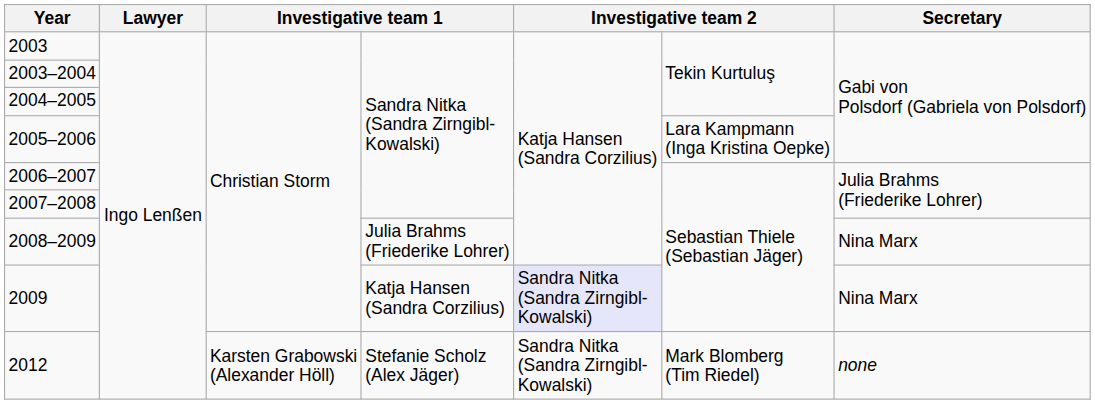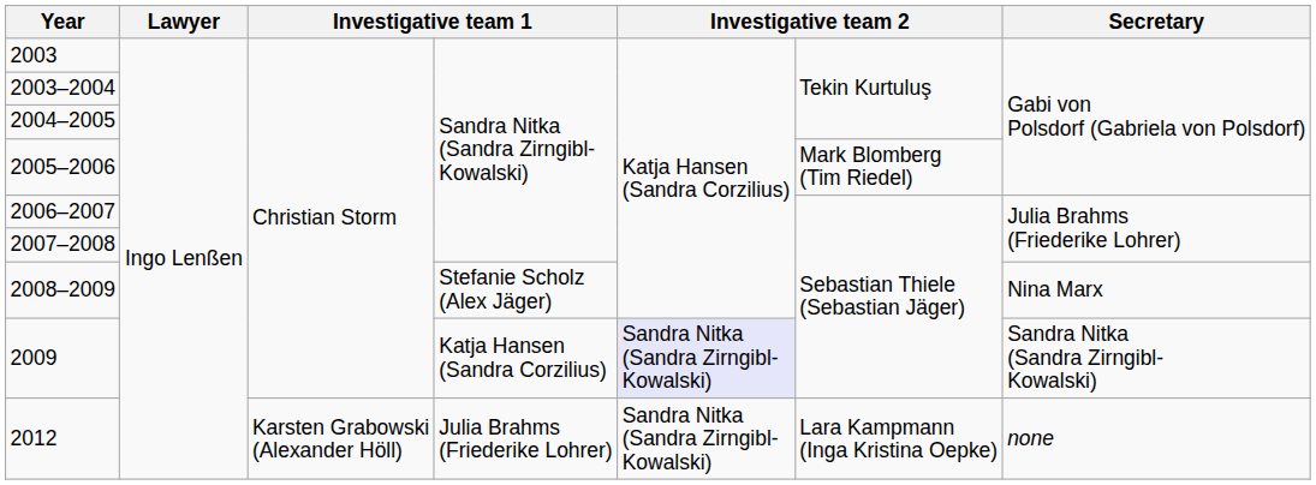2005–2006 | column 6: Lara Kampmann (Inga Kristina Oepke) -> Mark Blomberg (Tim Riedel)
2008–2009 | column 4: Julia Brahms (Friederike Lohrer) -> Stefanie Scholz (Alex Jäger)
2009 | Secretary: Nina Marx -> Sandra Nitka (Sandra Zirngibl- Kowalski)
2012 | column 4: Stefanie Scholz (Alex Jäger) -> Julia Brahms (Friederike Lohrer)
2012 | column 6: Mark Blomberg (Tim Riedel) -> Lara Kampmann (Inga Kristina Oepke)
